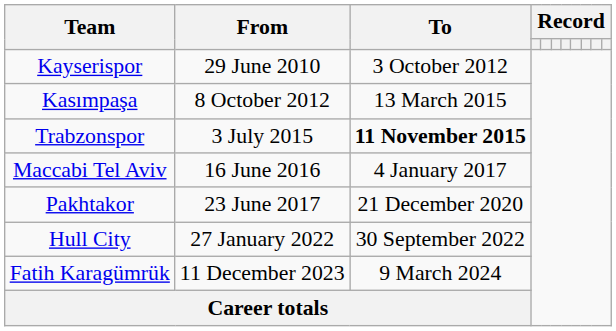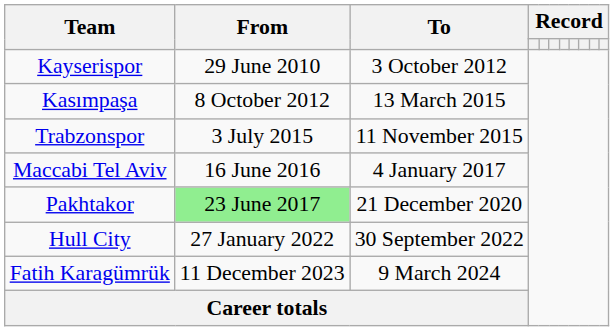Trabzonspor | To: bold -> normal
Pakhtakor | From: no background -> lightgreen background
